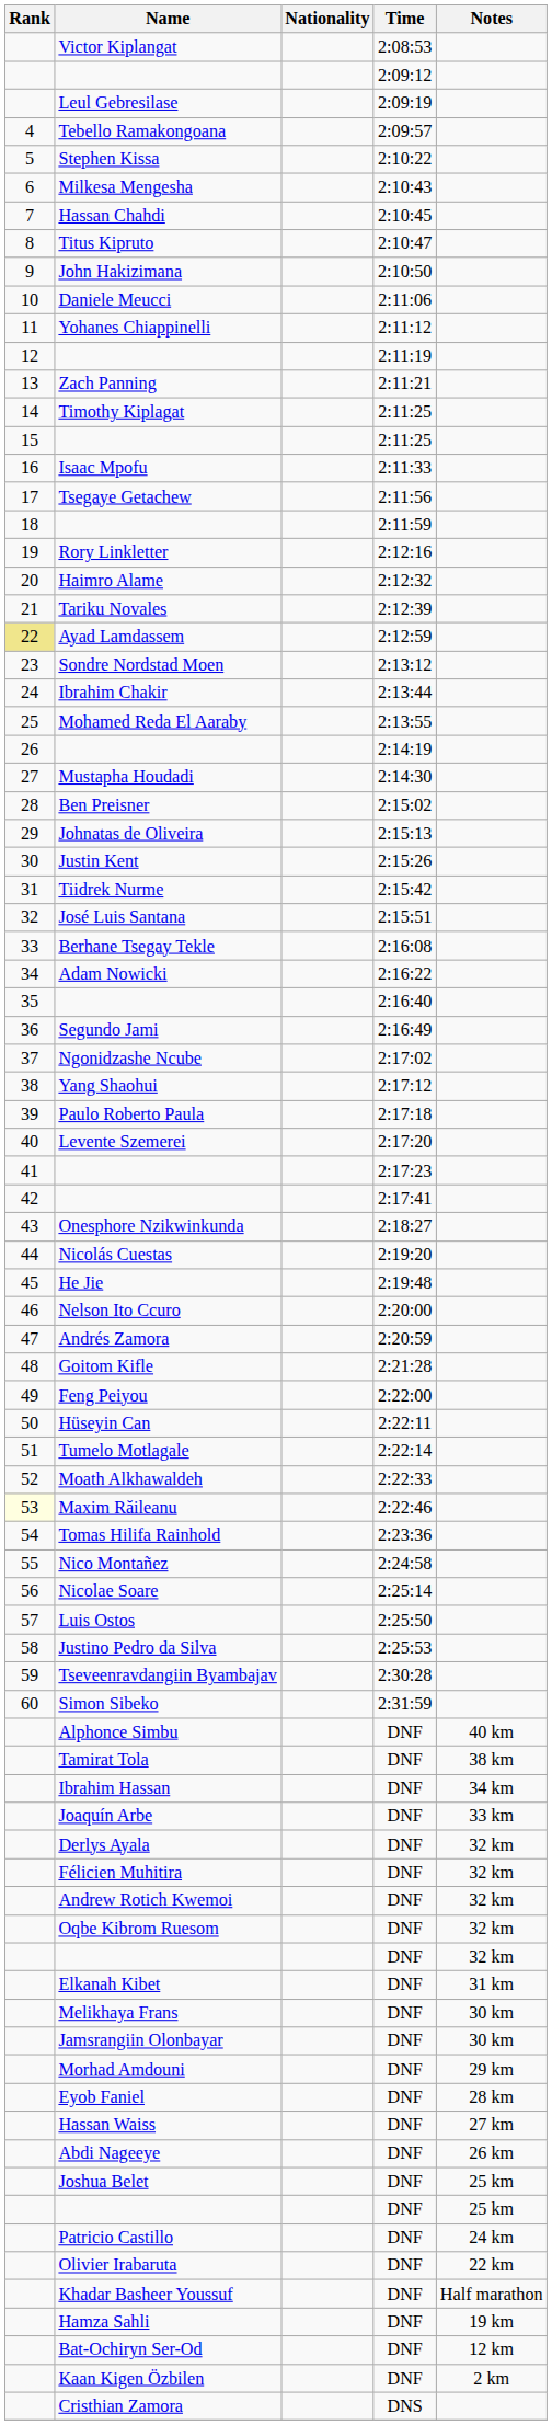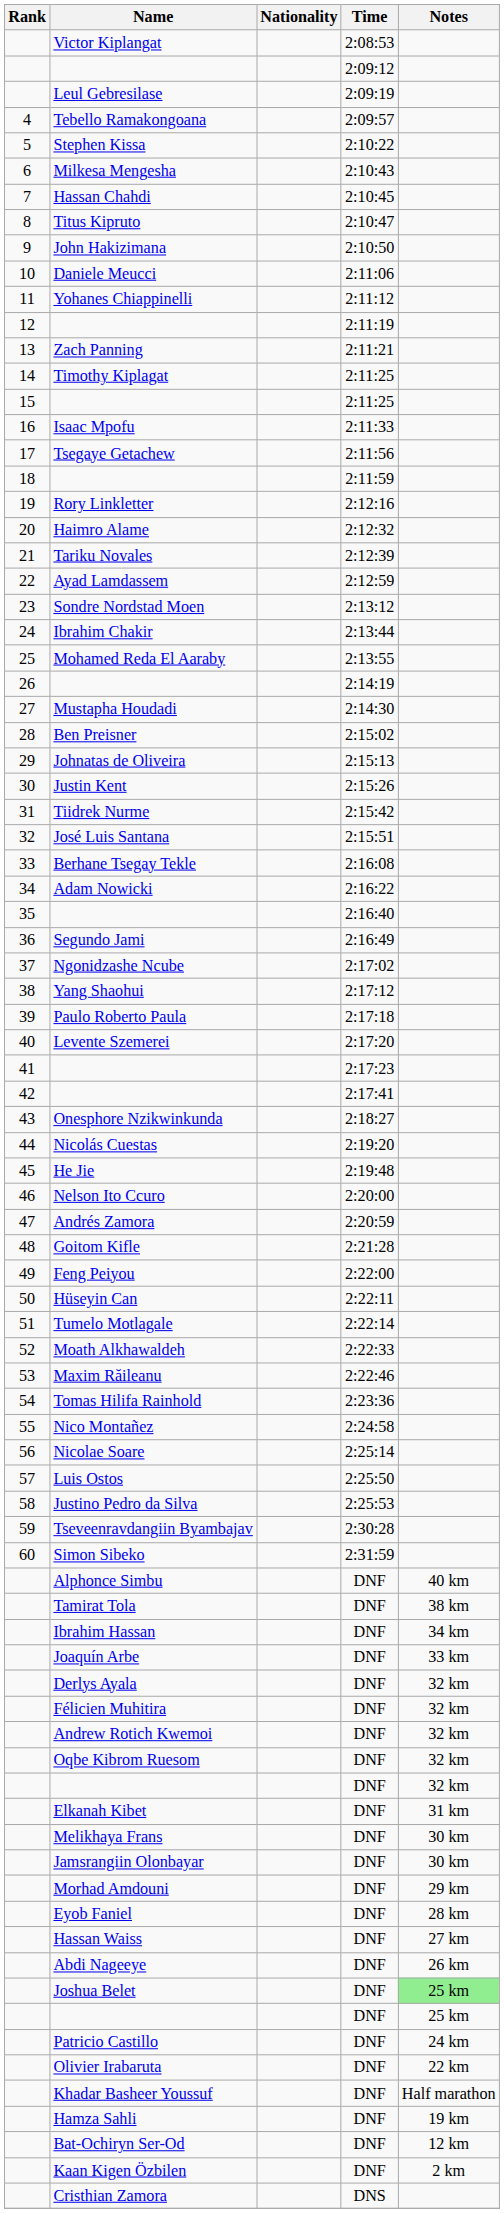Ayad Lamdassem | Rank: khaki background -> no background
Maxim Răileanu | Rank: lightyellow background -> no background
Joshua Belet | Notes: no background -> lightgreen background
